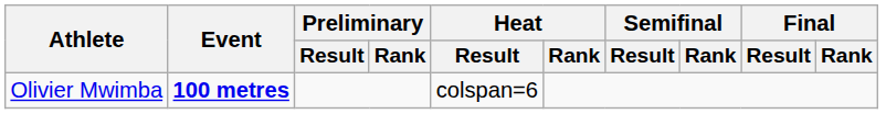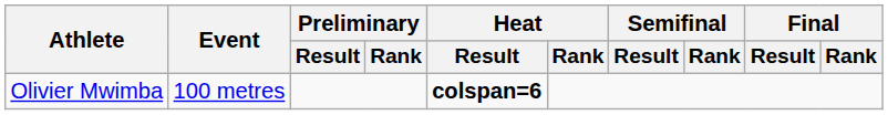Olivier Mwimba | Event: bold -> normal
Olivier Mwimba | Heat / Result: normal -> bold
